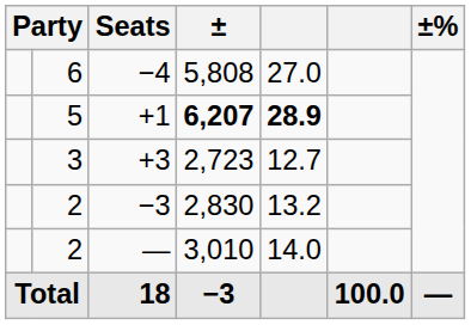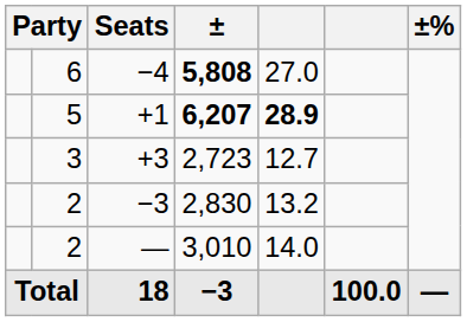−4 | ±: normal -> bold
